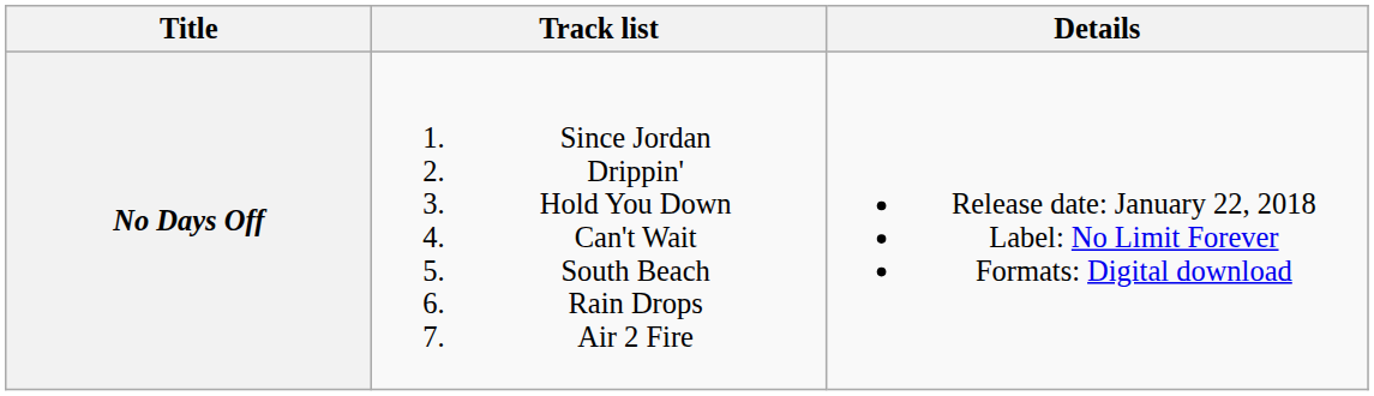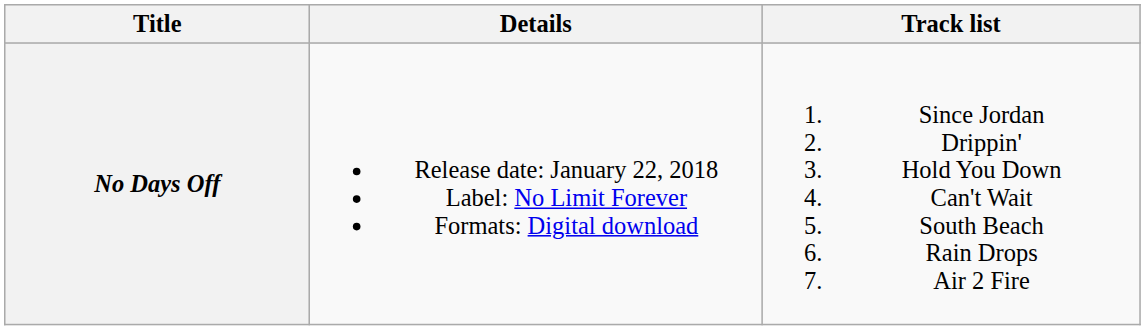columns swapped: Details <-> Track list
